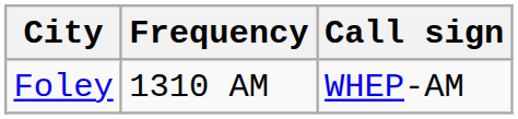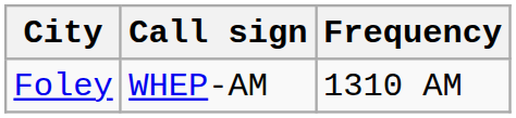columns swapped: Call sign <-> Frequency
